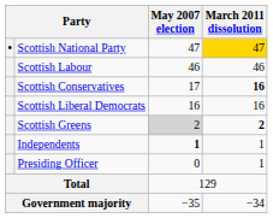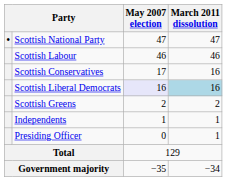Scottish National Party | March 2011 dissolution: gold background -> no background
Scottish Conservatives | March 2011 dissolution: bold -> normal
Scottish Liberal Democrats | May 2007 election: no background -> lavender background
Scottish Liberal Democrats | March 2011 dissolution: no background -> lightblue background
Scottish Greens | May 2007 election: lightgrey background -> no background
Scottish Greens | March 2011 dissolution: bold -> normal
Independents | May 2007 election: bold -> normal
